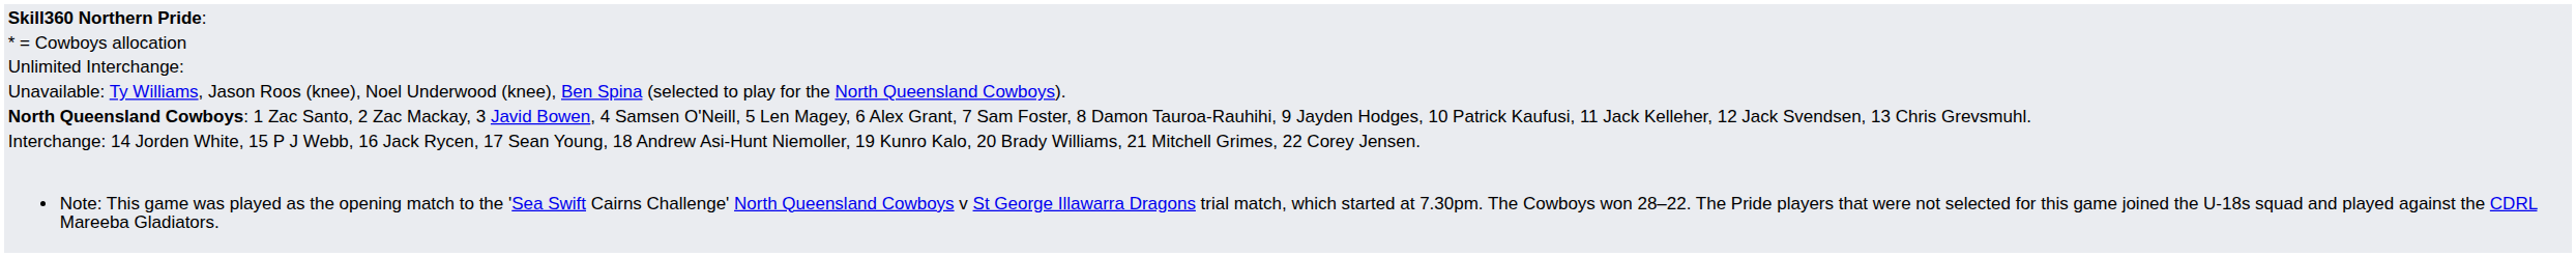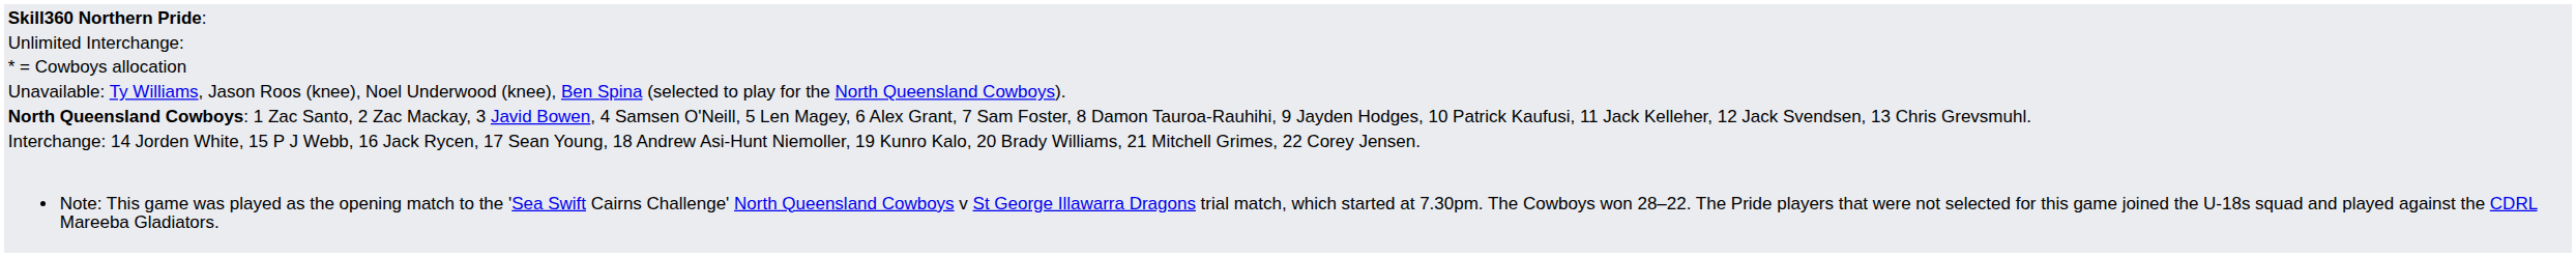row 2 | column 1: * = Cowboys allocation -> Unlimited Interchange:
row 3 | column 1: Unlimited Interchange: -> * = Cowboys allocation
